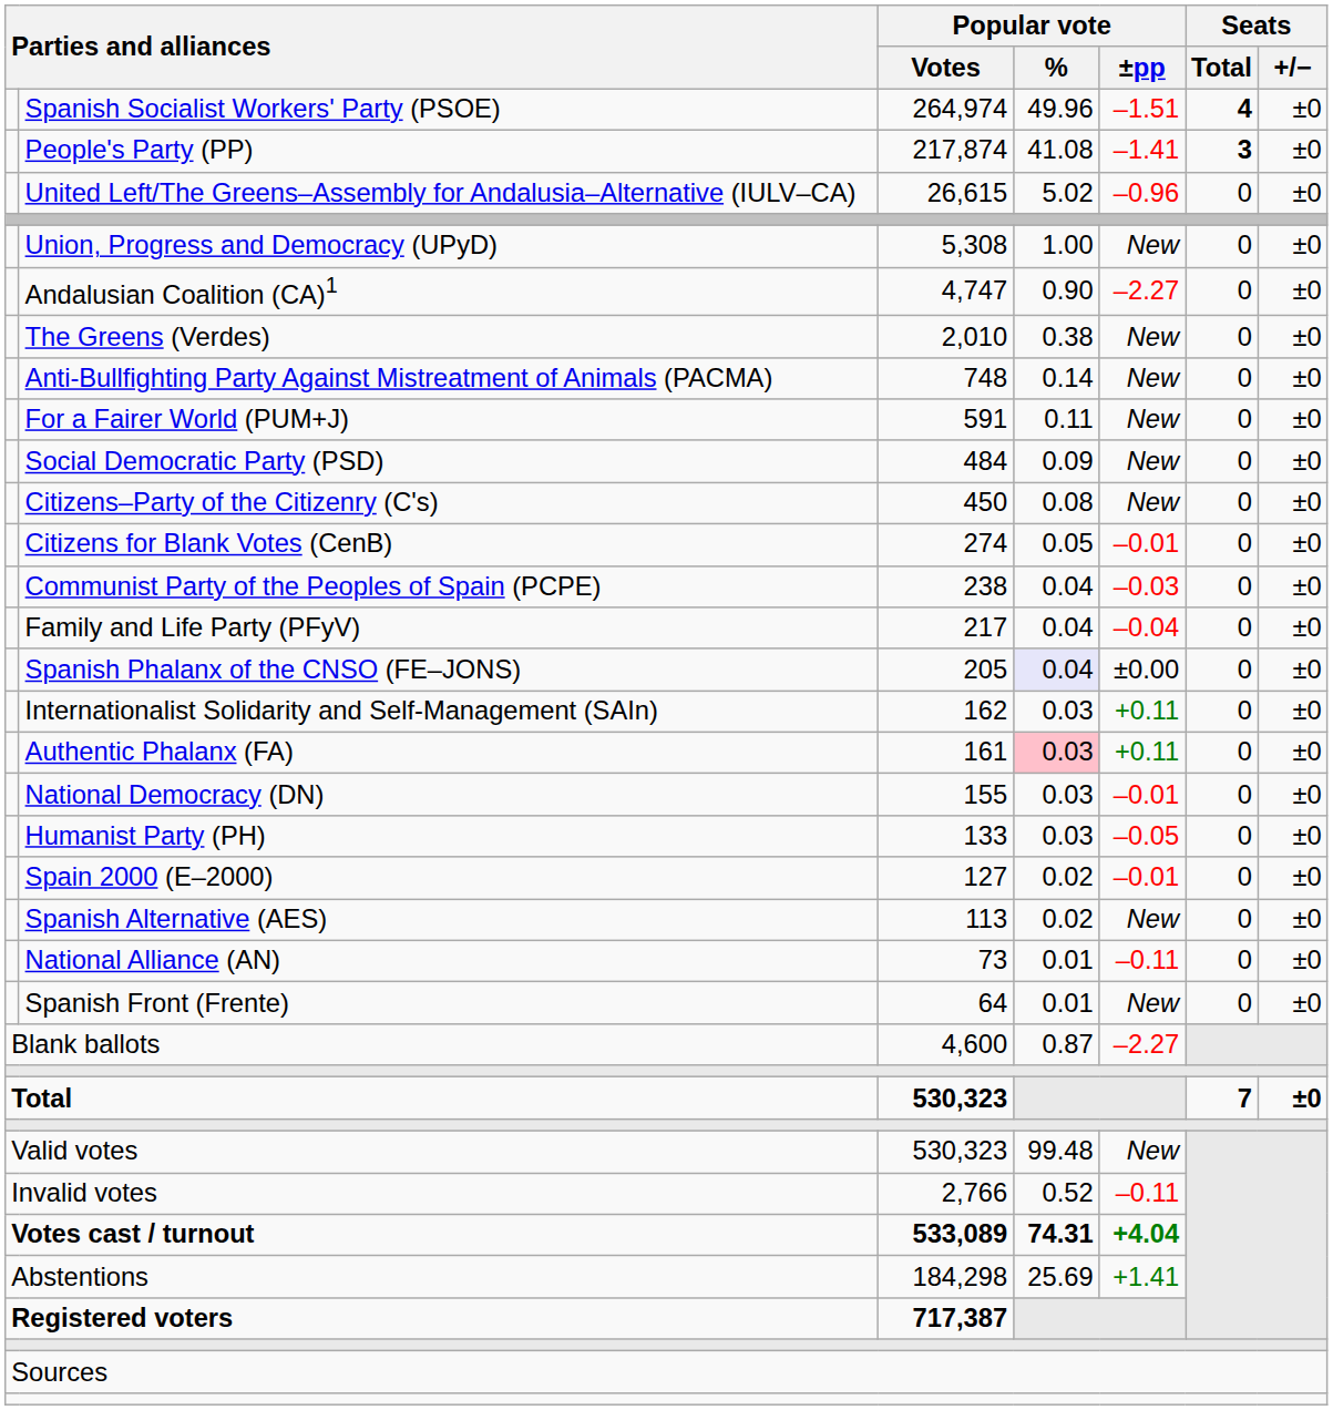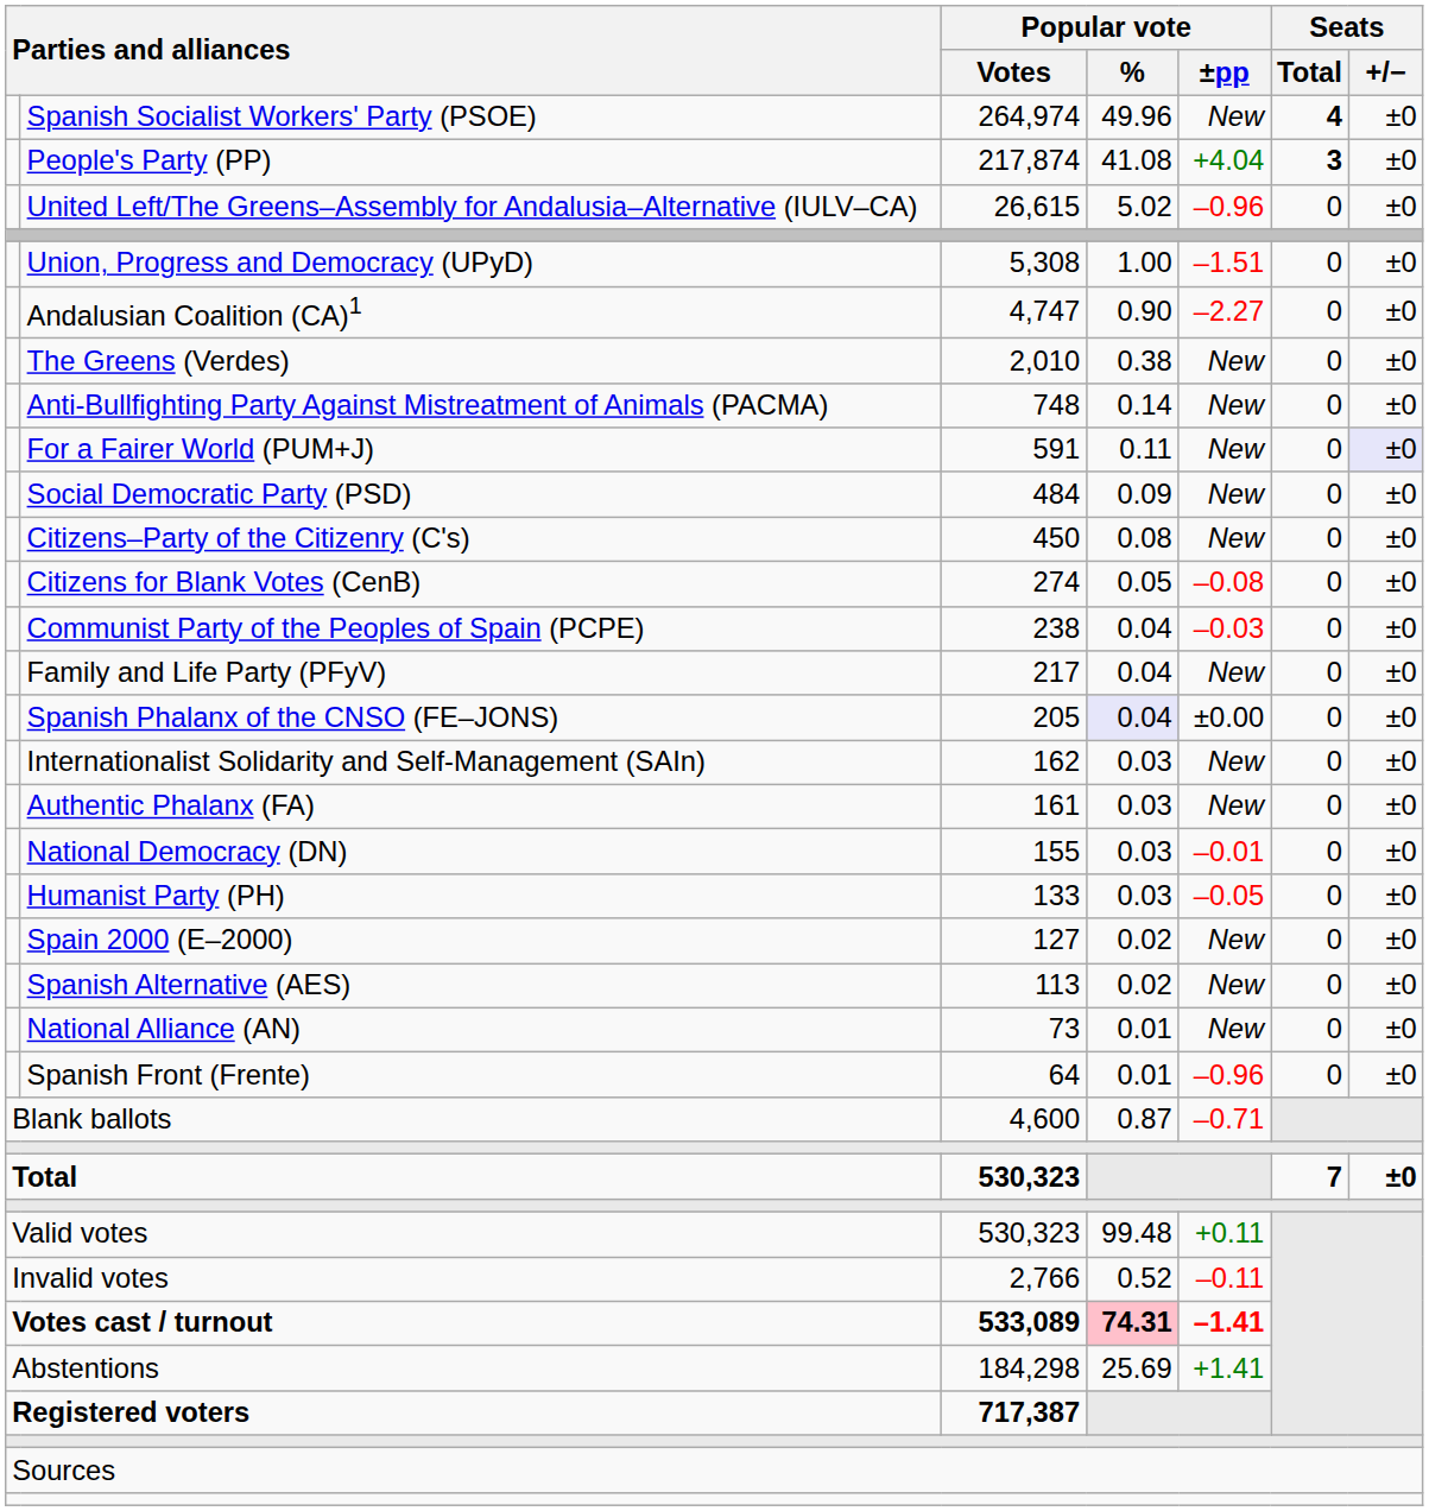Spanish Socialist Workers' Party (PSOE) | Popular vote / ±pp: –1.51 -> New
People's Party (PP) | Popular vote / ±pp: –1.41 -> +4.04
Union, Progress and Democracy (UPyD) | Popular vote / ±pp: New -> –1.51
For a Fairer World (PUM+J) | Seats / +/−: no background -> lavender background
Citizens for Blank Votes (CenB) | Popular vote / ±pp: –0.01 -> –0.08
Family and Life Party (PFyV) | Popular vote / ±pp: –0.04 -> New
Internationalist Solidarity and Self-Management (SAIn) | Popular vote / ±pp: +0.11 -> New
Authentic Phalanx (FA) | Popular vote / %: pink background -> no background
Authentic Phalanx (FA) | Popular vote / ±pp: +0.11 -> New
Spain 2000 (E–2000) | Popular vote / ±pp: –0.01 -> New
National Alliance (AN) | Popular vote / ±pp: –0.11 -> New
Spanish Front (Frente) | Popular vote / ±pp: New -> –0.96
Blank ballots | Popular vote / ±pp: –2.27 -> –0.71
Valid votes | Popular vote / ±pp: New -> +0.11
Votes cast / turnout | Popular vote / %: no background -> pink background
Votes cast / turnout | Popular vote / ±pp: +4.04 -> –1.41
